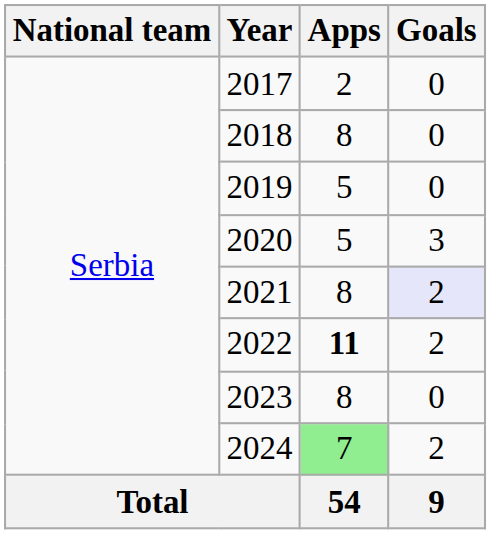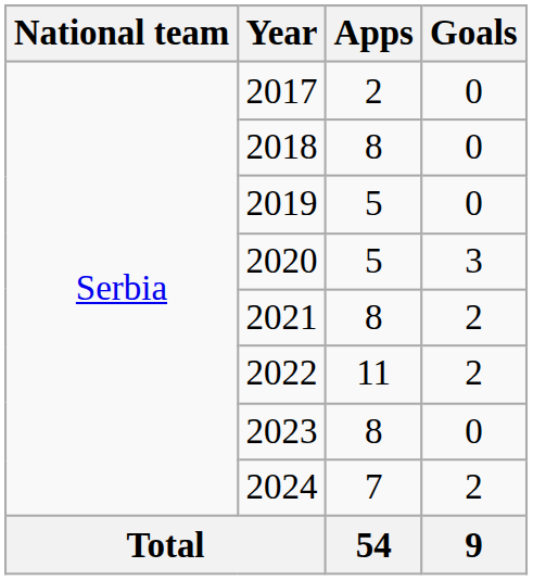2021 | Goals: lavender background -> no background
2022 | Apps: bold -> normal
2024 | Apps: lightgreen background -> no background
